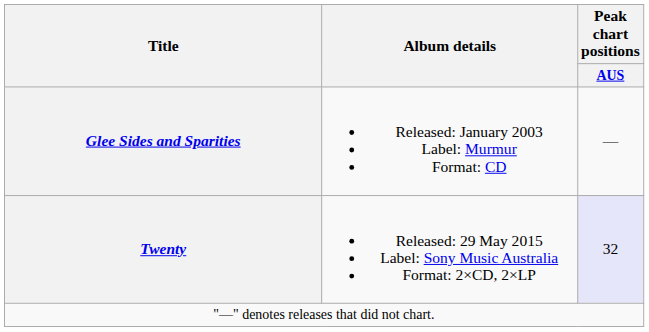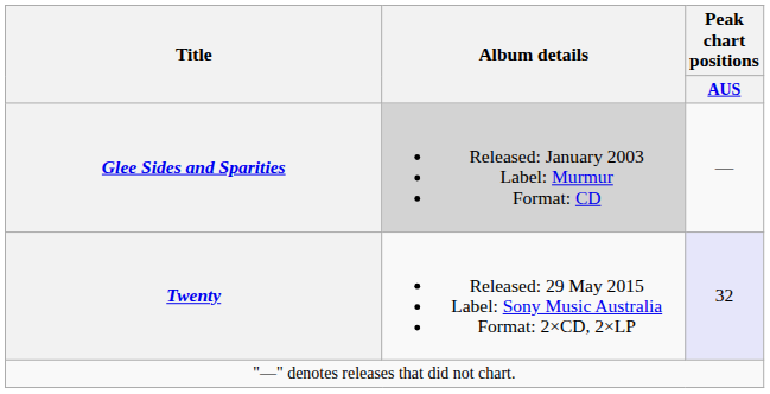Glee Sides and Sparities | Album details: no background -> lightgrey background
